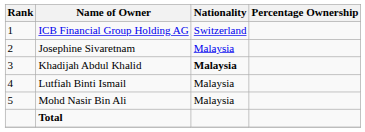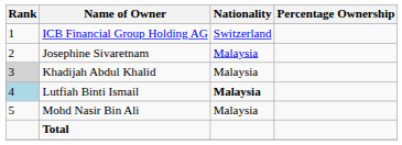Khadijah Abdul Khalid | Rank: no background -> lightgrey background
Khadijah Abdul Khalid | Nationality: bold -> normal
Lutfiah Binti Ismail | Rank: no background -> lightblue background
Lutfiah Binti Ismail | Nationality: normal -> bold
